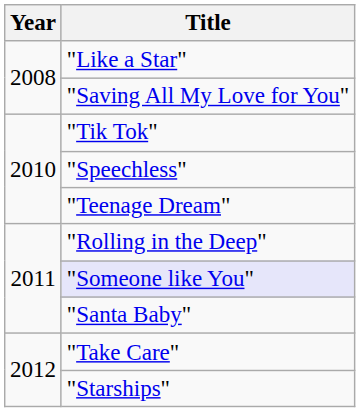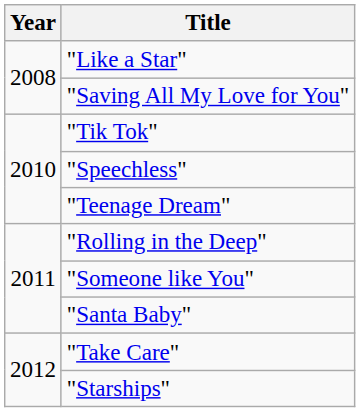"Someone like You" | Title: lavender background -> no background
